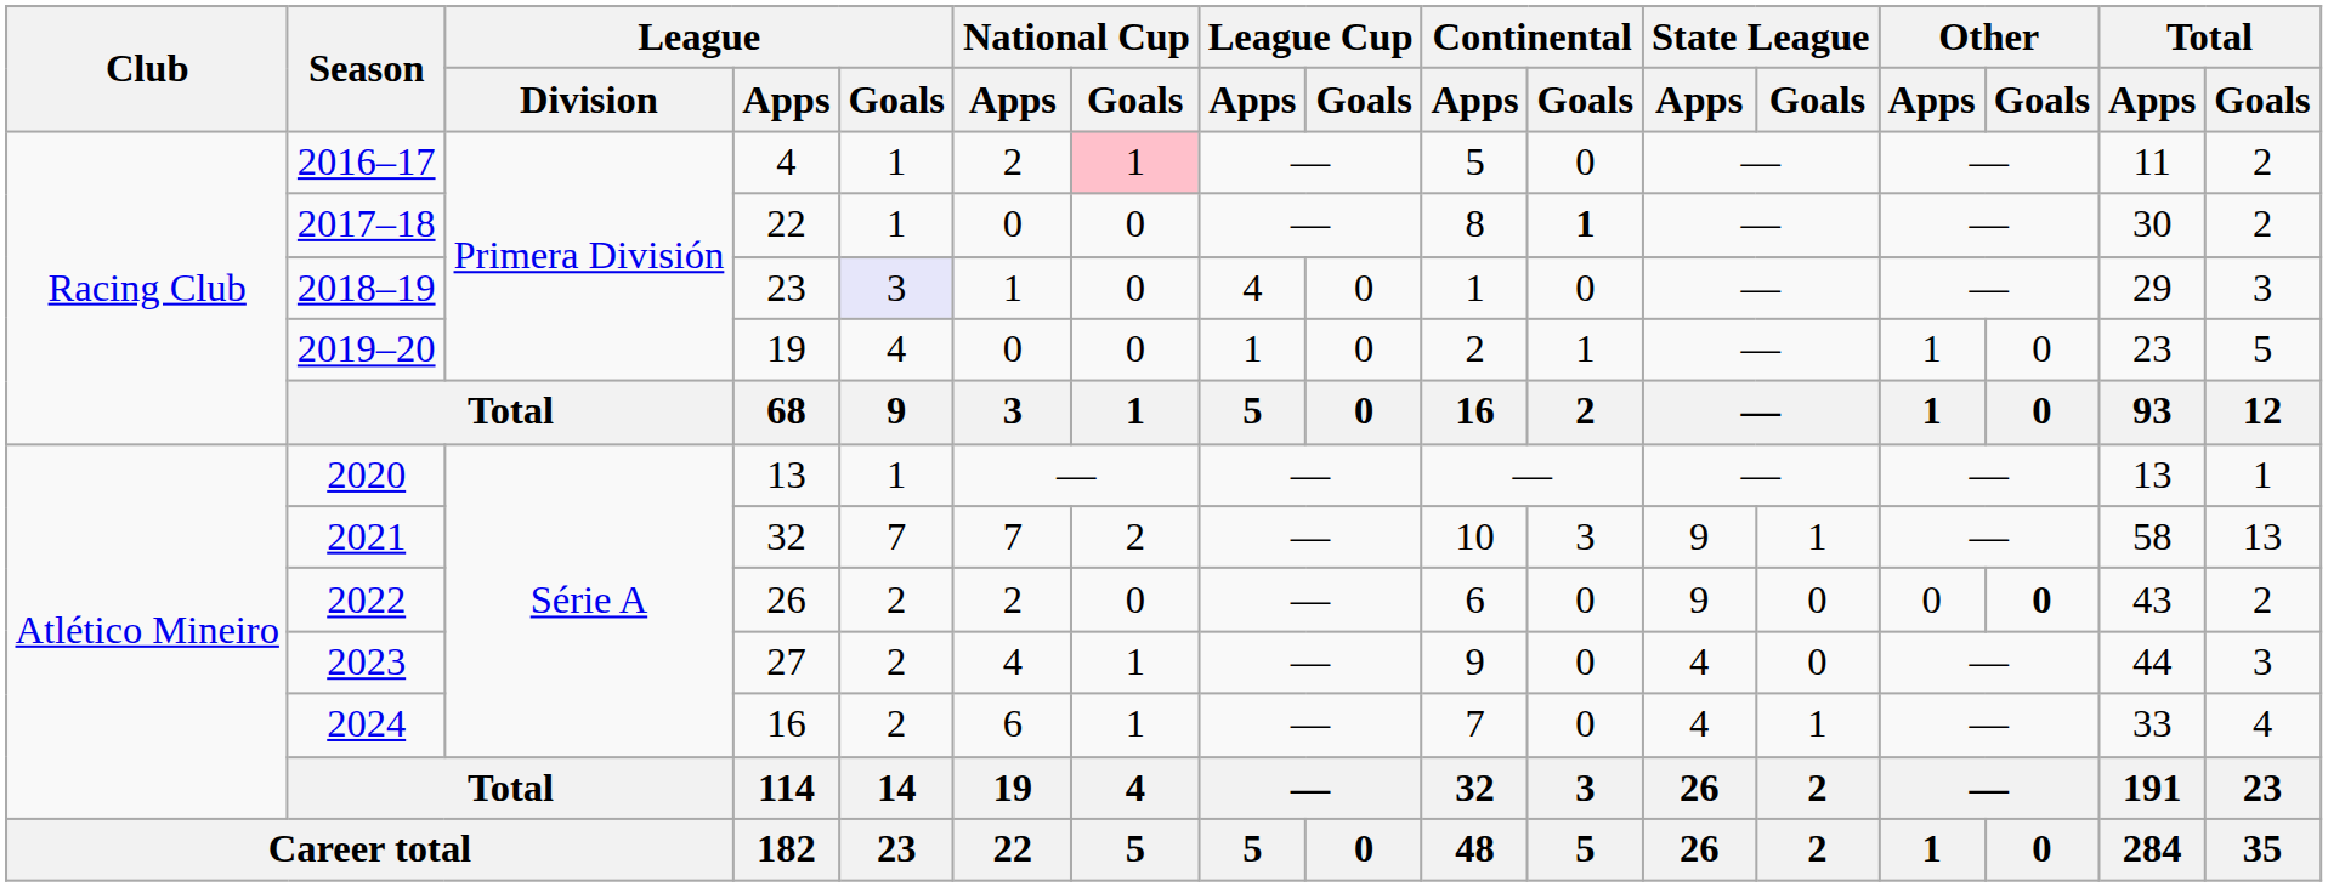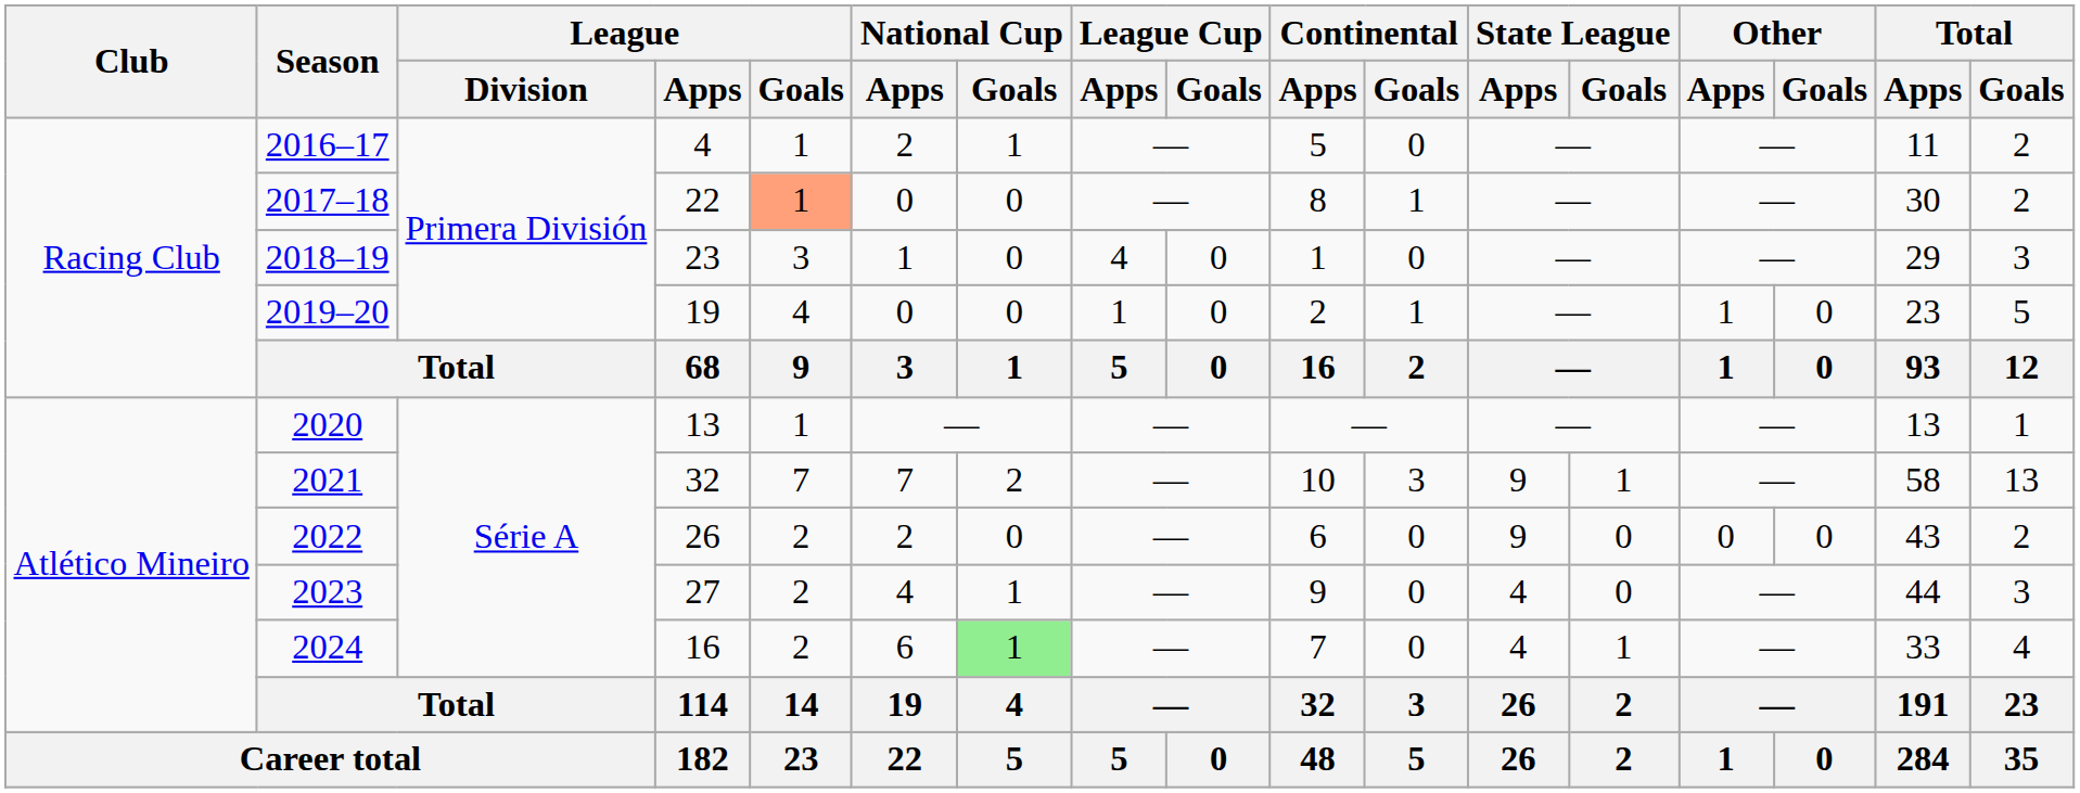2016–17 | National Cup / Goals: pink background -> no background
2017–18 | League / Goals: no background -> lightsalmon background
2017–18 | Continental / Goals: bold -> normal
2018–19 | League / Goals: lavender background -> no background
2022 | Other / Goals: bold -> normal
2024 | National Cup / Goals: no background -> lightgreen background
